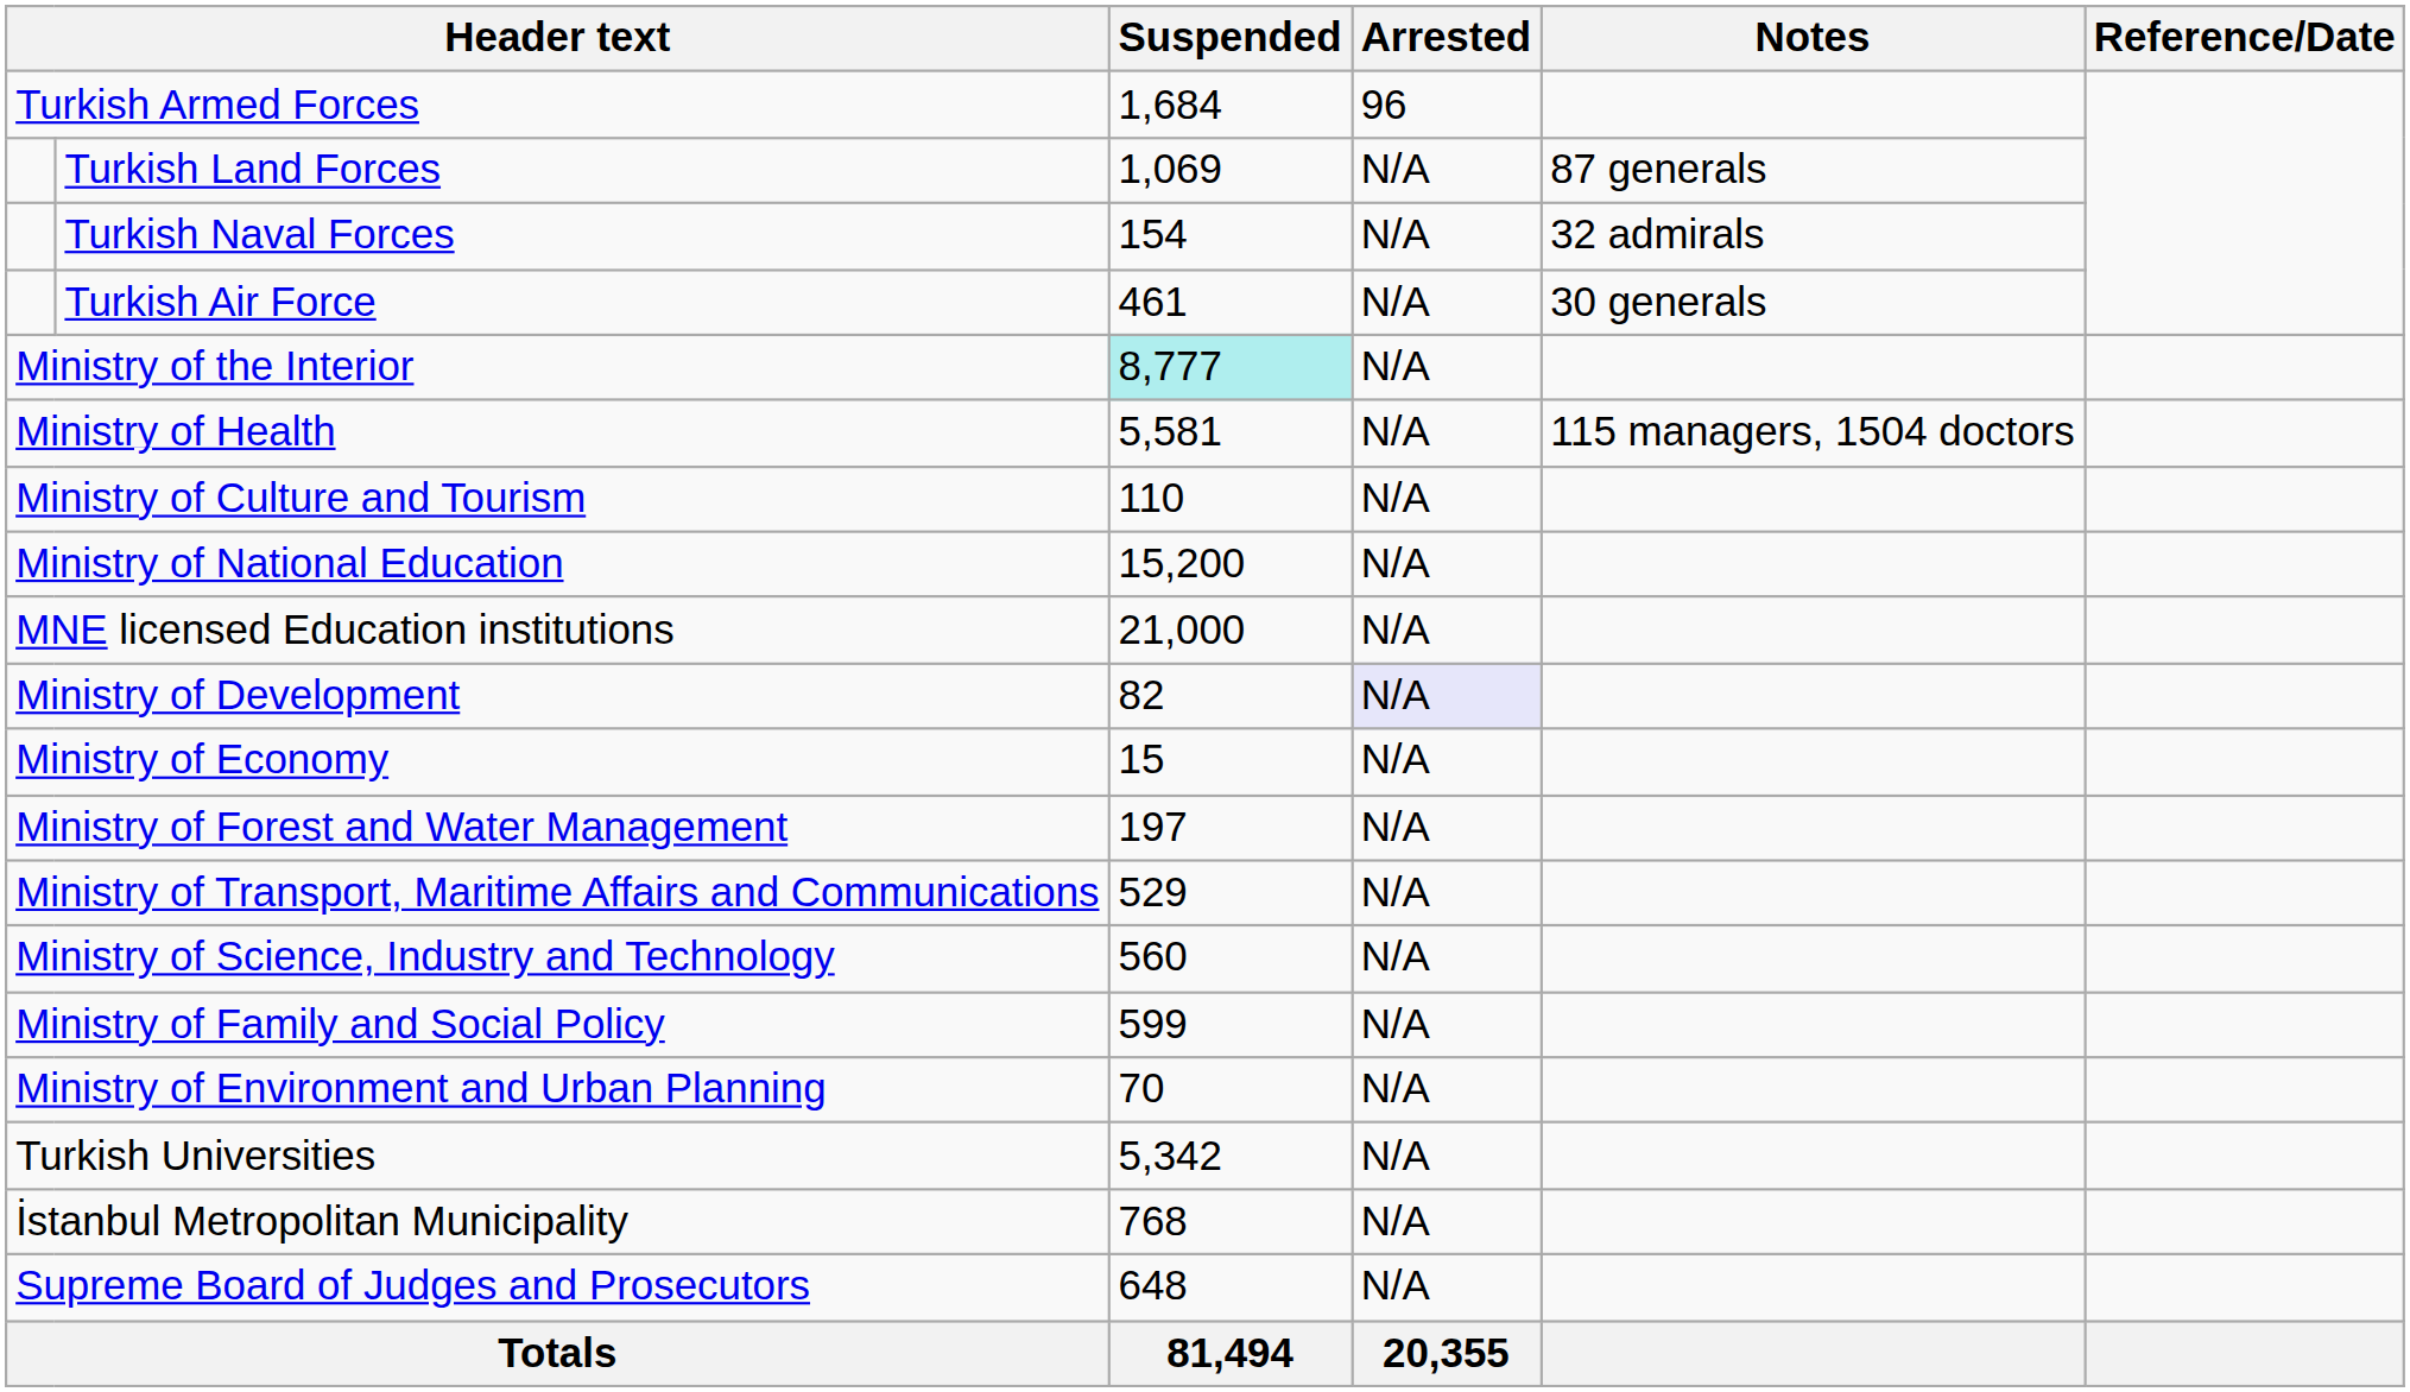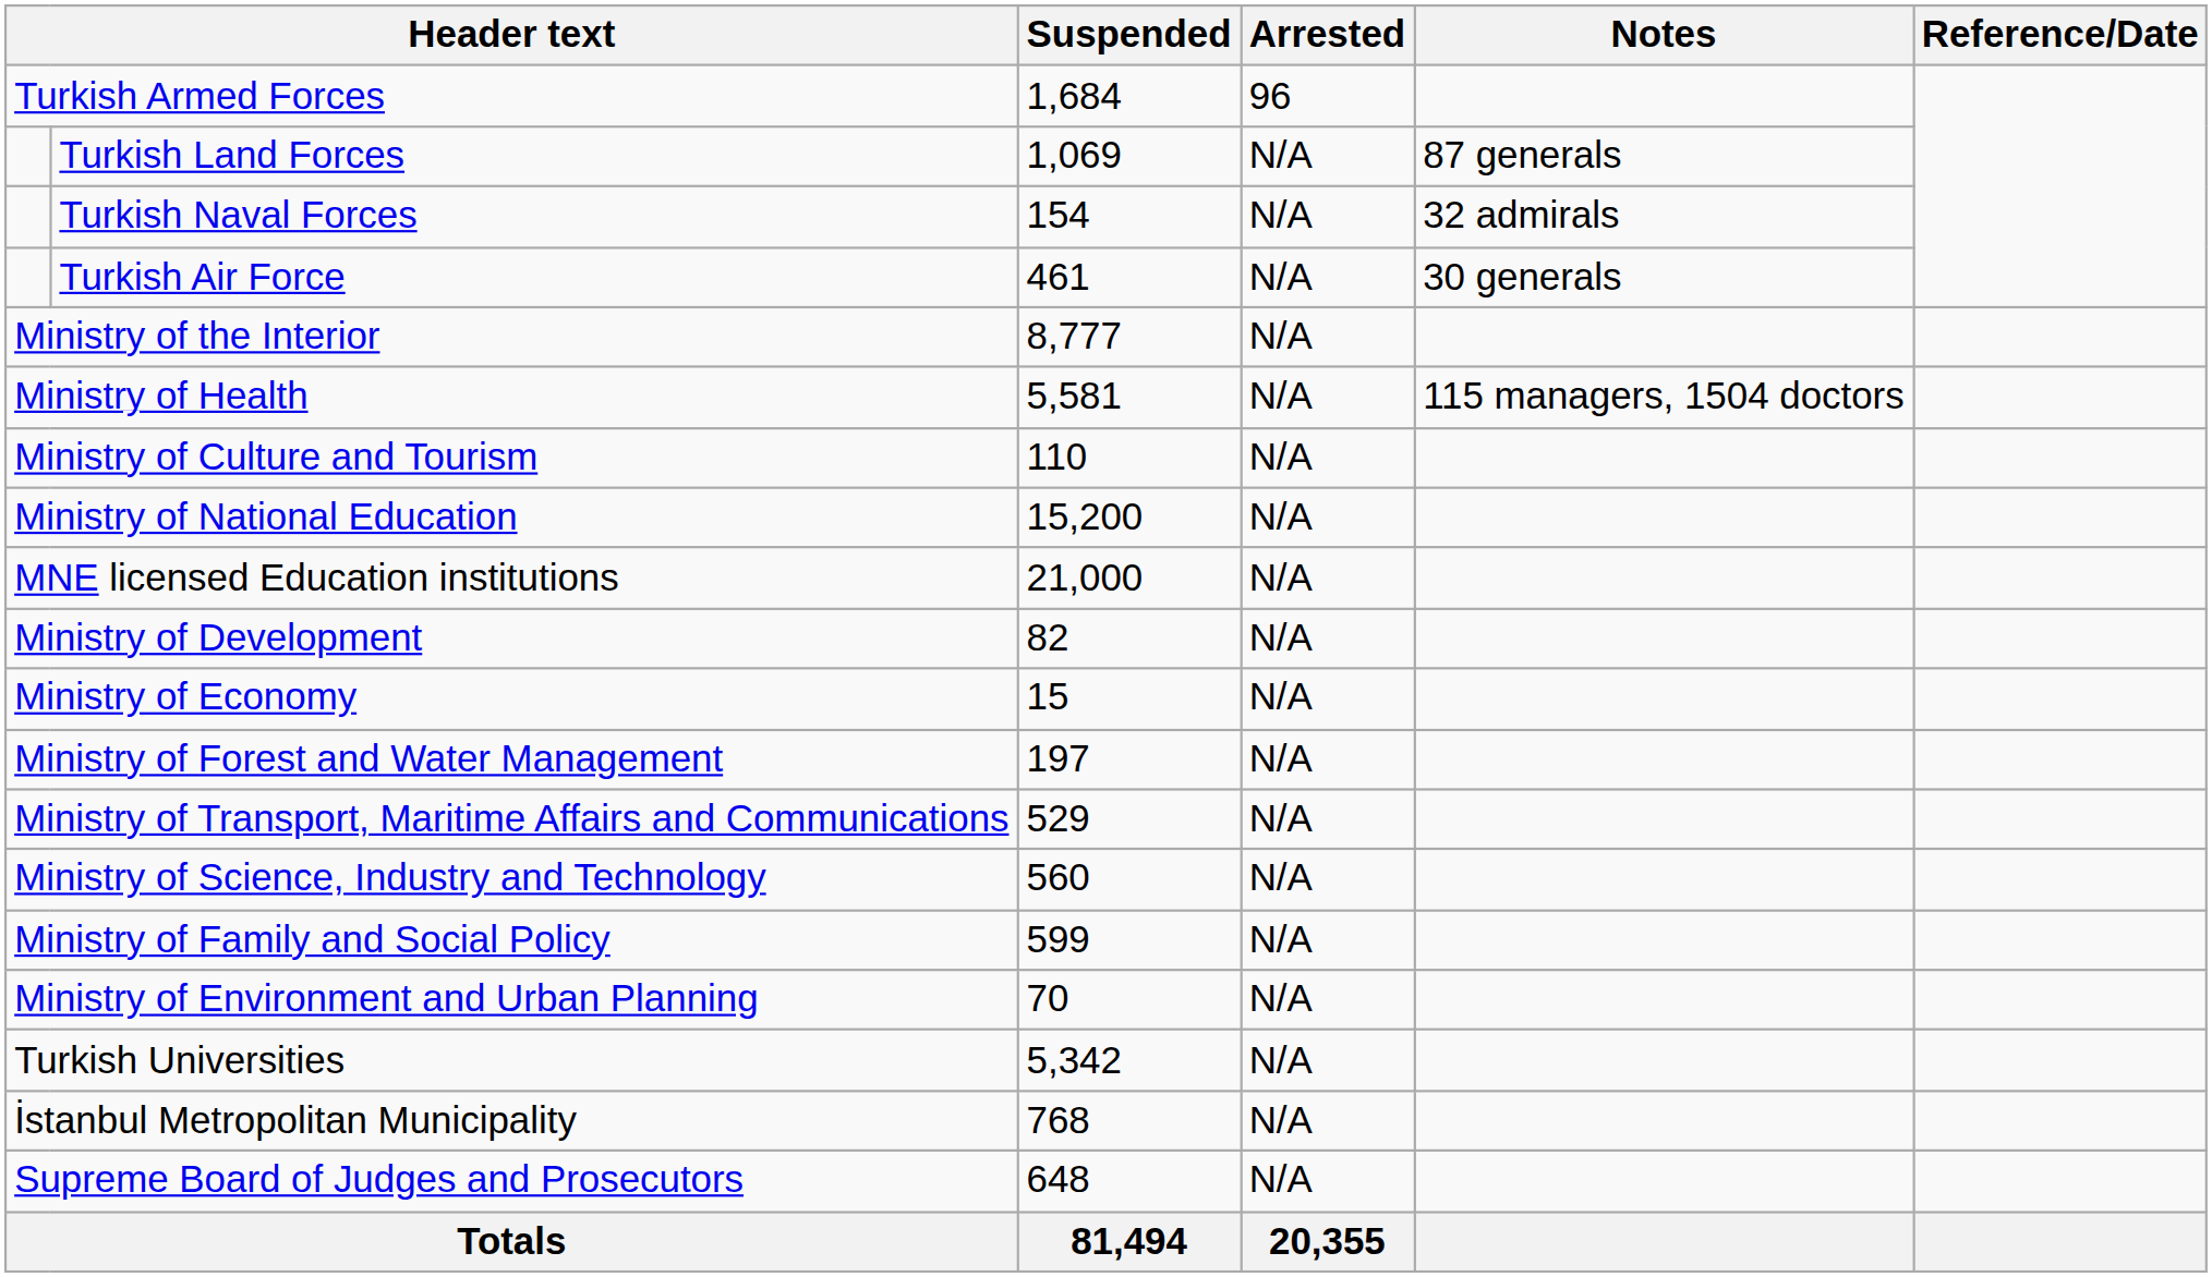Ministry of the Interior | Suspended: paleturquoise background -> no background
Ministry of Development | Arrested: lavender background -> no background
